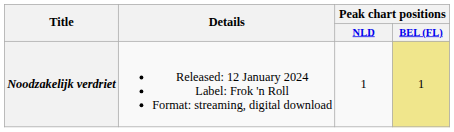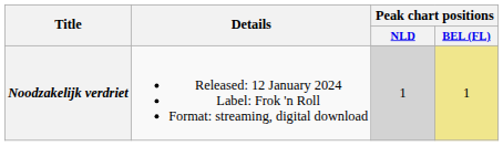Noodzakelijk verdriet | Peak chart positions / NLD: no background -> lightgrey background
